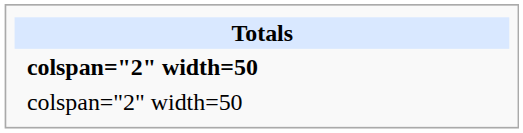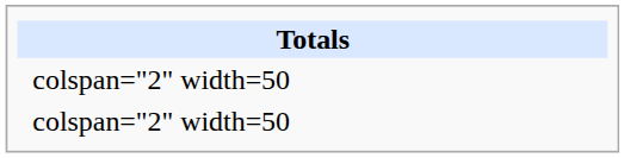row 2 | column 1: bold -> normal
